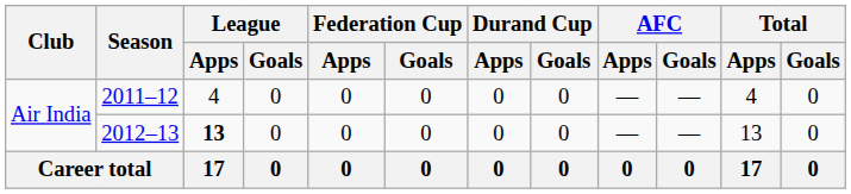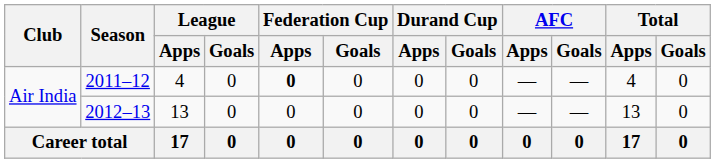2011–12 | Federation Cup / Apps: normal -> bold
2012–13 | League / Apps: bold -> normal
